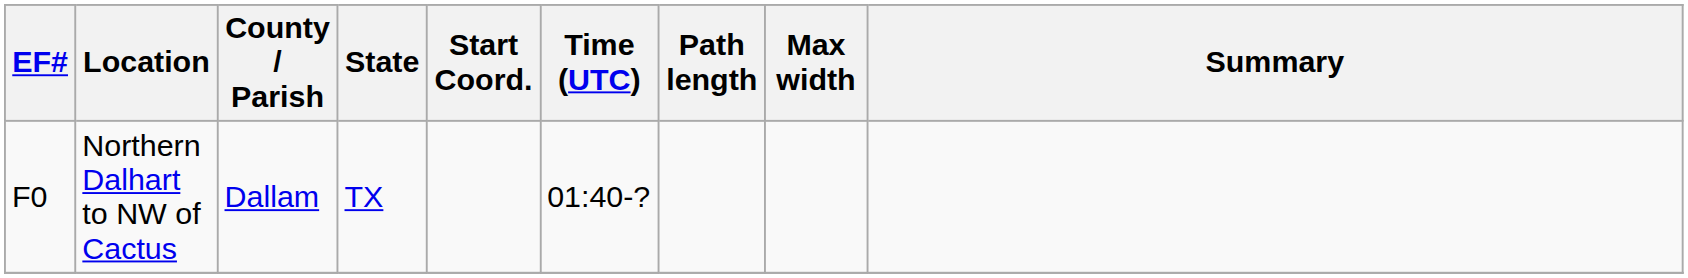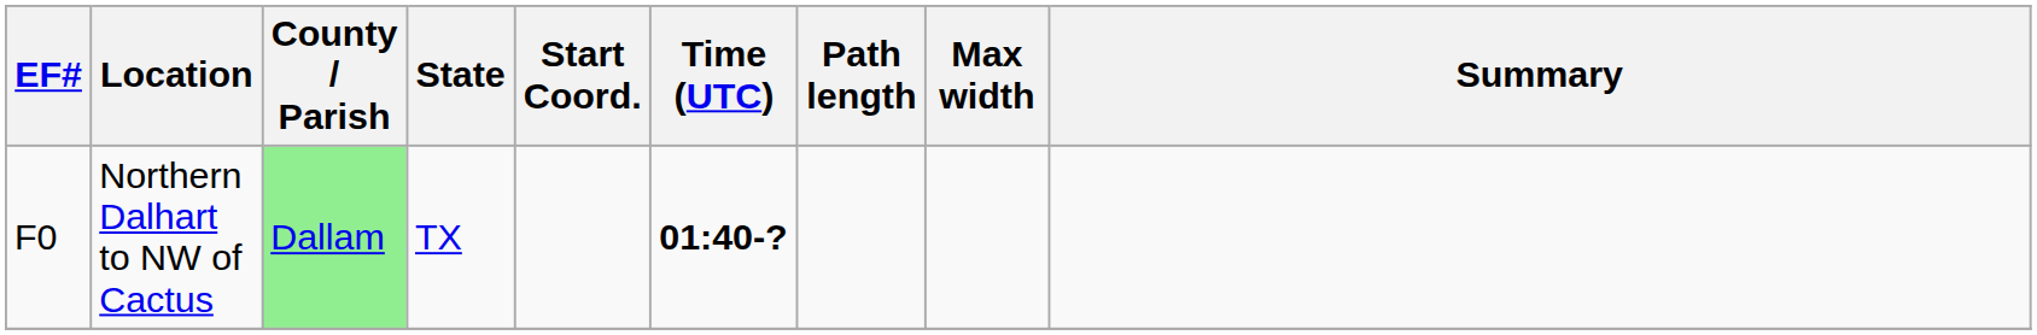Northern Dalhart to NW of Cactus | County / Parish: no background -> lightgreen background
Northern Dalhart to NW of Cactus | Time (UTC): normal -> bold
